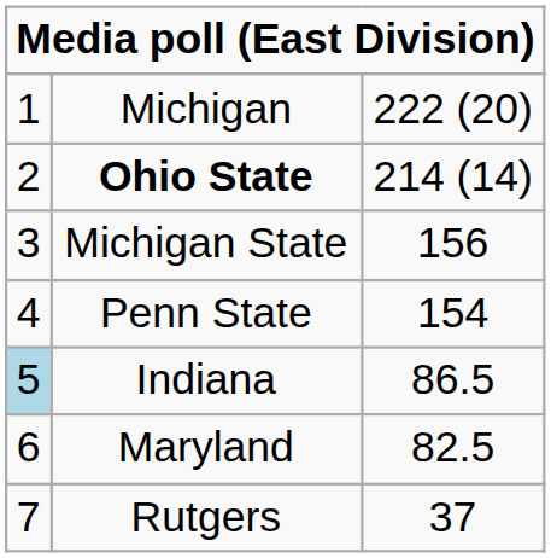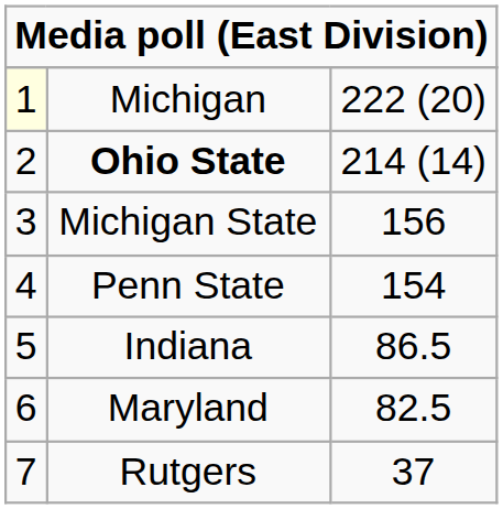Michigan | column 1: no background -> lightyellow background
Indiana | column 1: lightblue background -> no background
